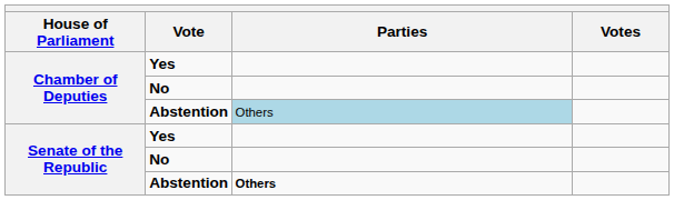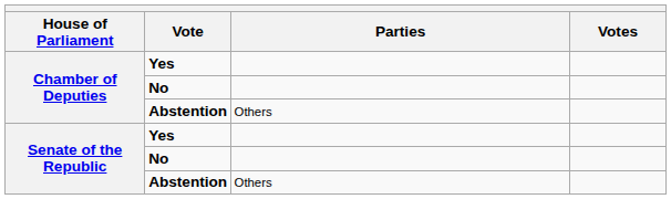Chamber of Deputies / Abstention | Parties: lightblue background -> no background
Senate of the Republic / Abstention | Parties: bold -> normal
